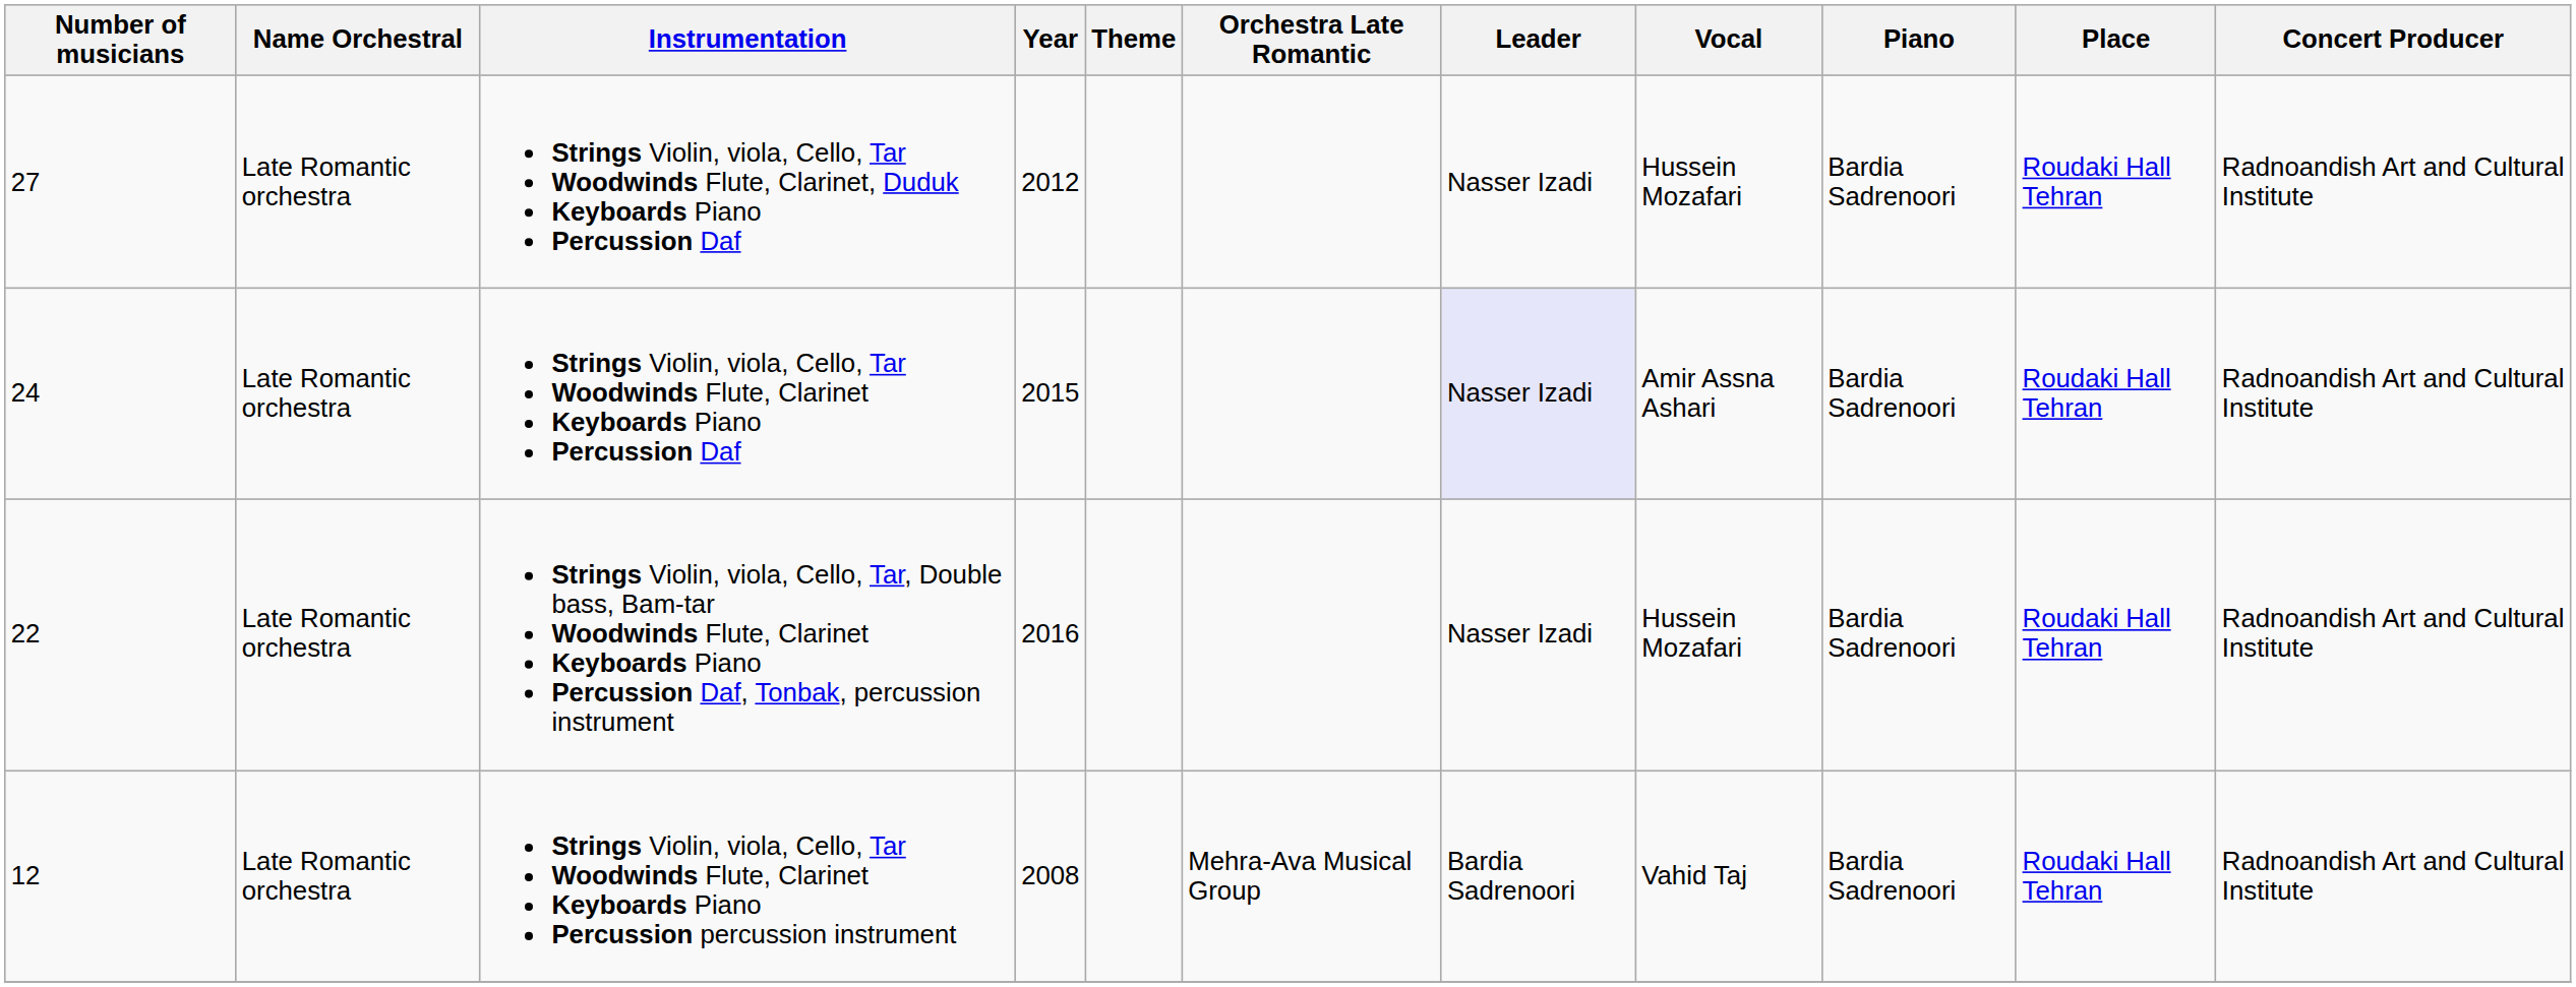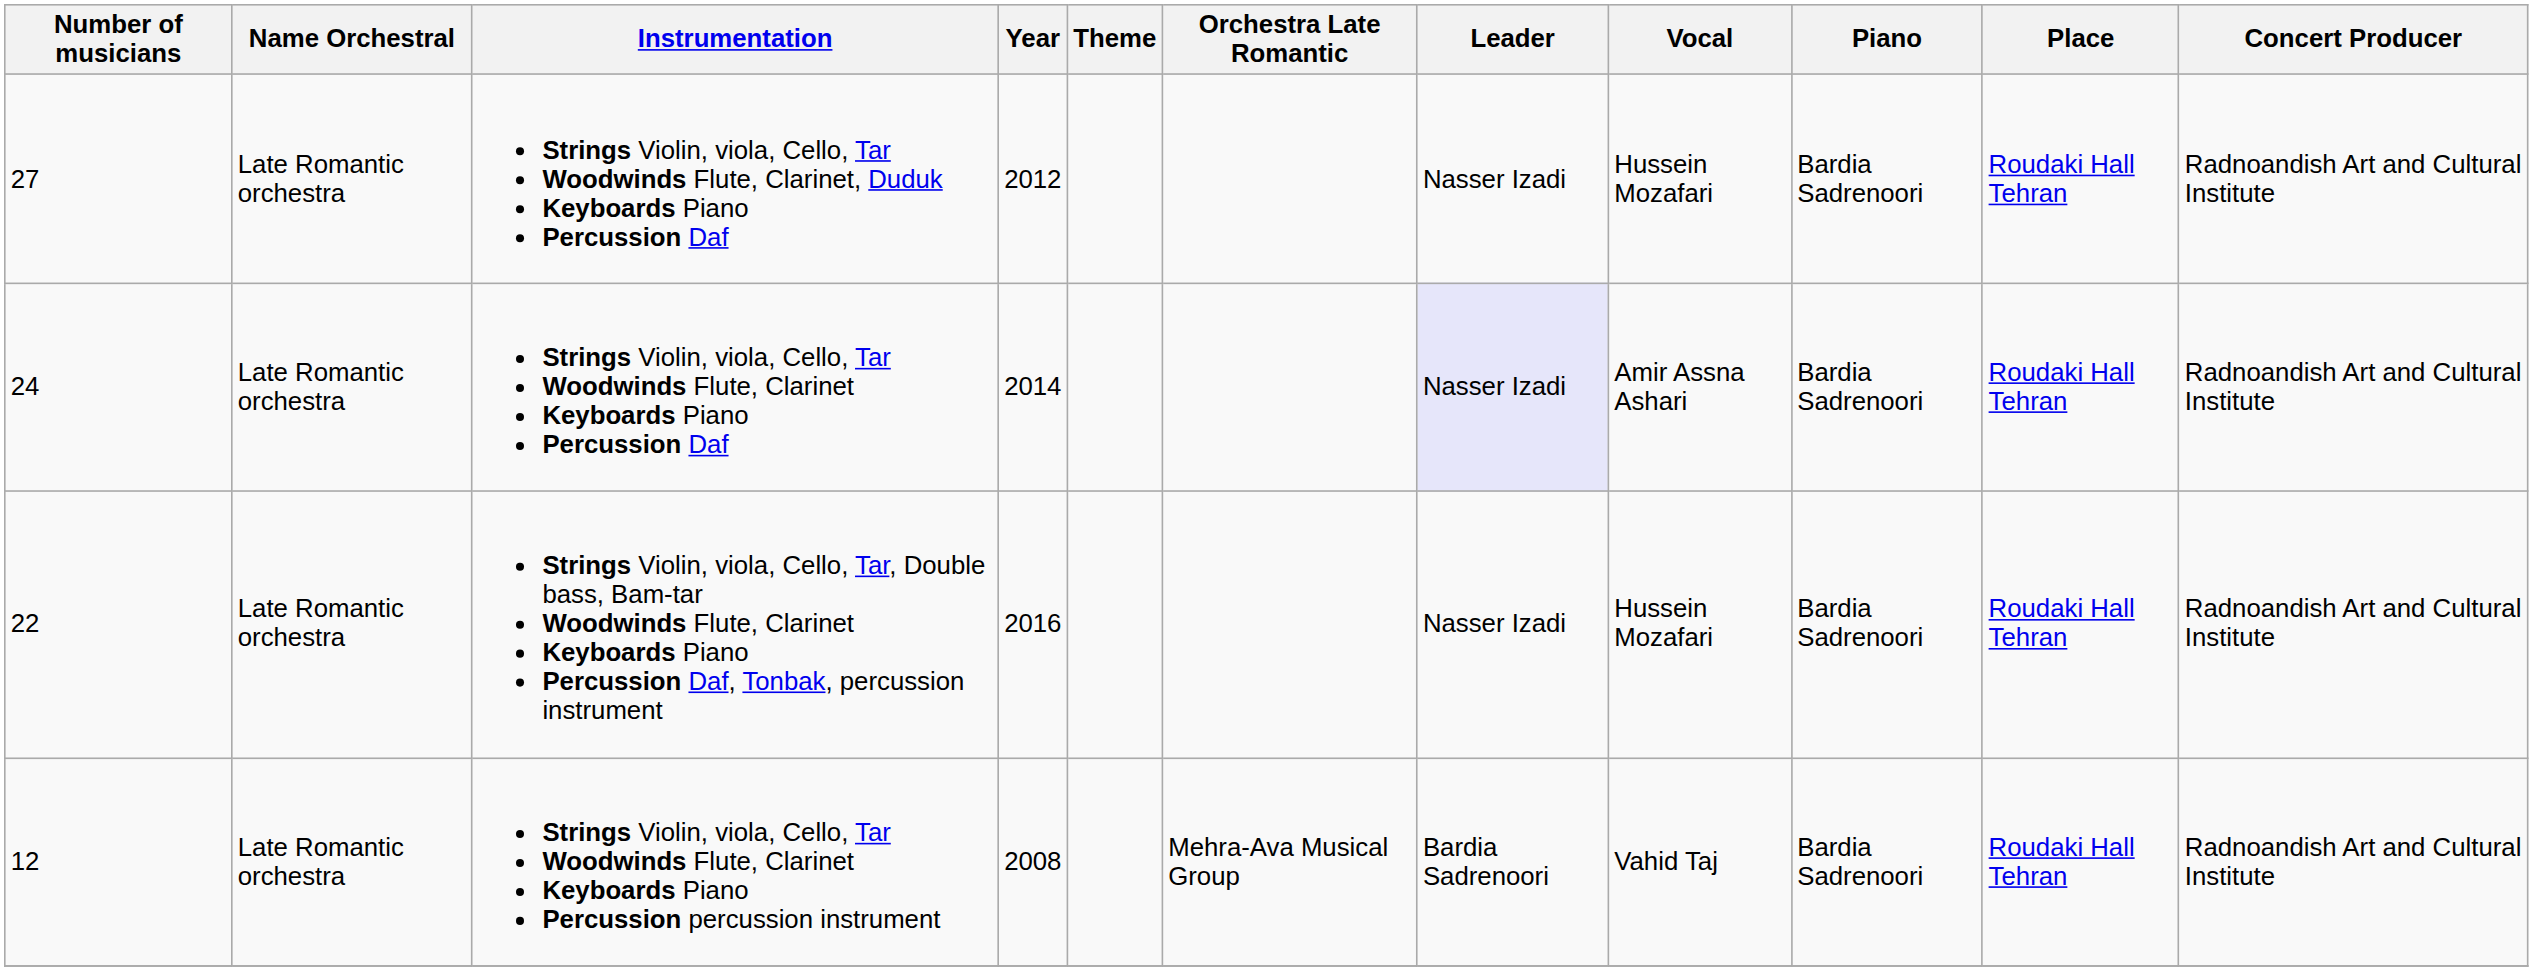row 3 | Year: 2015 -> 2014
